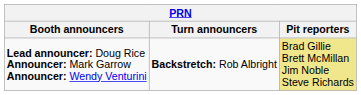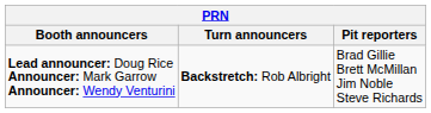row 3 | Pit reporters: khaki background -> no background
